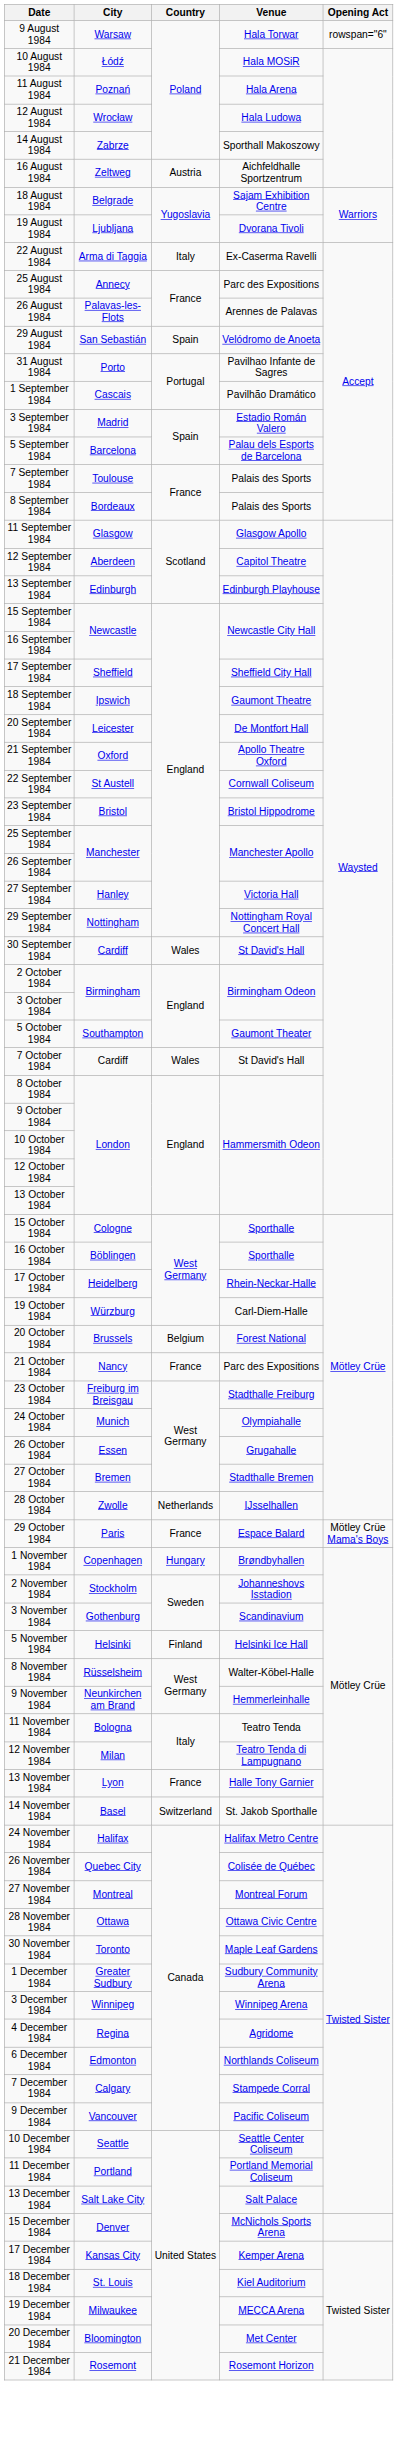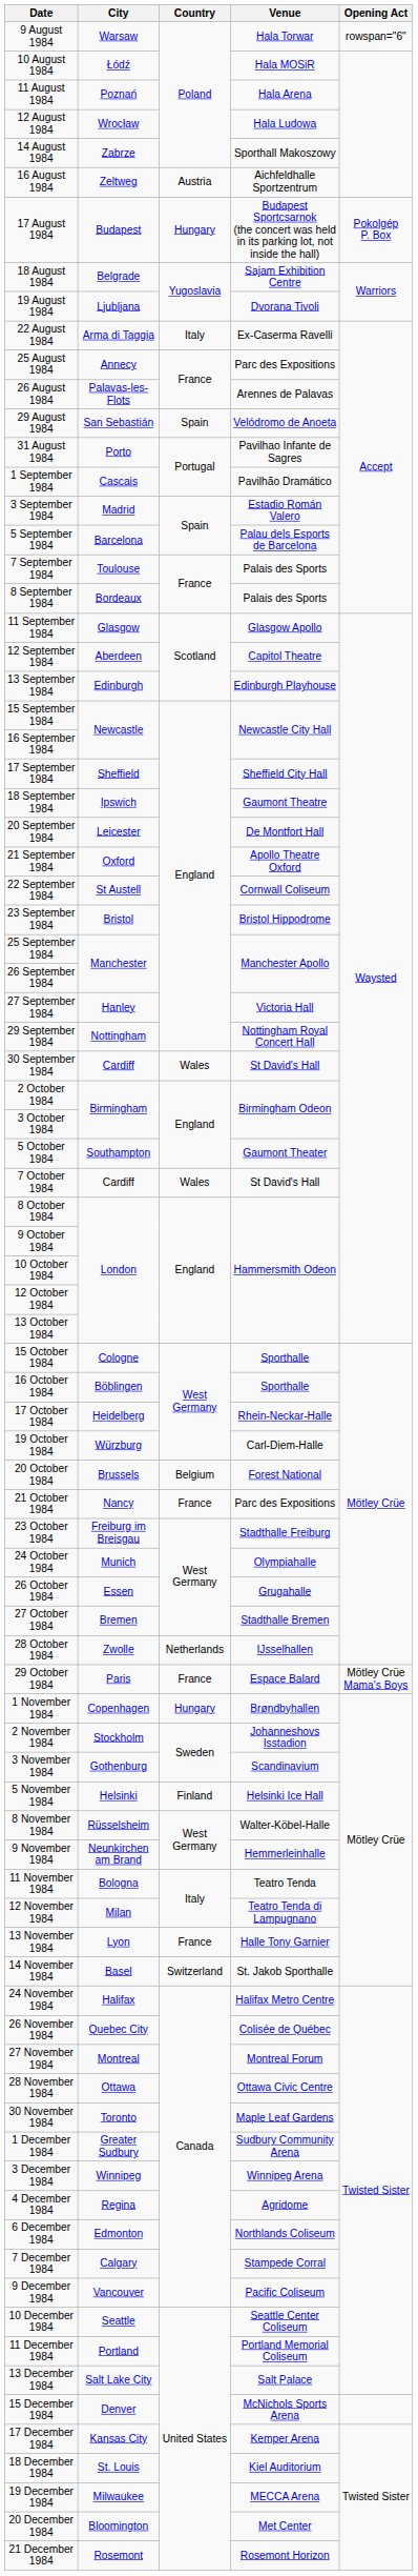+ row: 17 August 1984 | Budapest | Hungary | Budapest Sportcsarnok (the concert was held in its parking lot, not inside the hall) | Pokolgép P. Box
